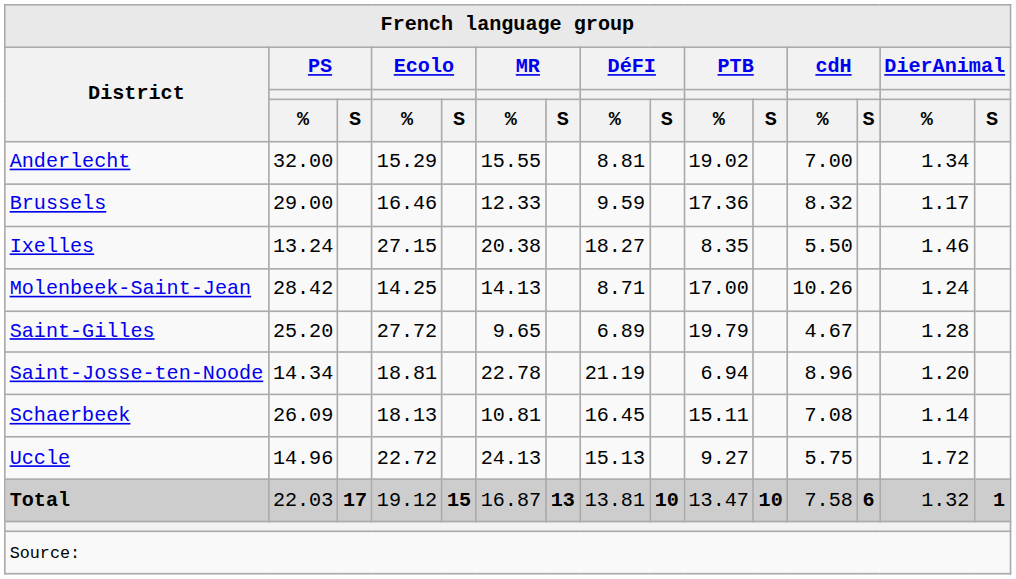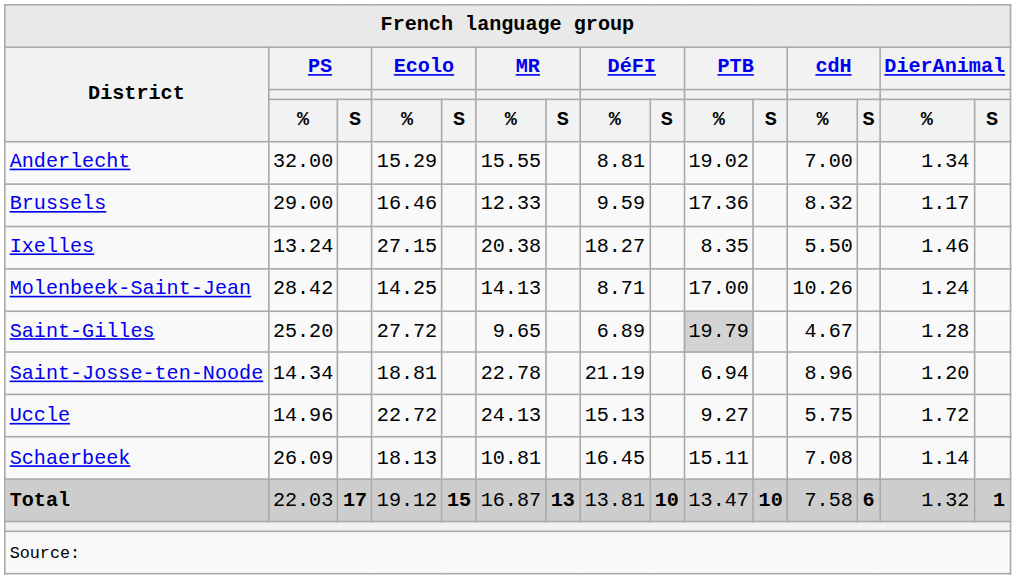Saint-Gilles | PTB / %: no background -> lightgrey background
rows swapped: Schaerbeek <-> Uccle
